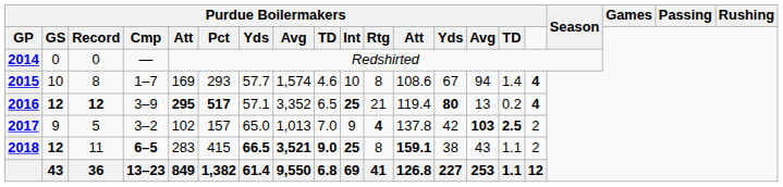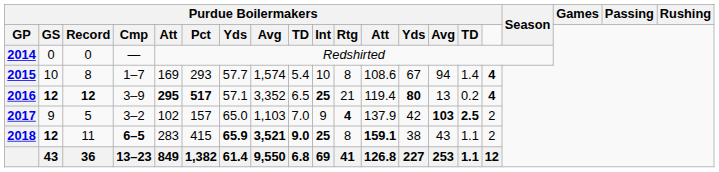2015 | column 9: 4.6 -> 5.4
2017 | column 8: 1,013 -> 1,103
2017 | column 12: 137.8 -> 137.9
2018 | column 7: 66.5 -> 65.9
